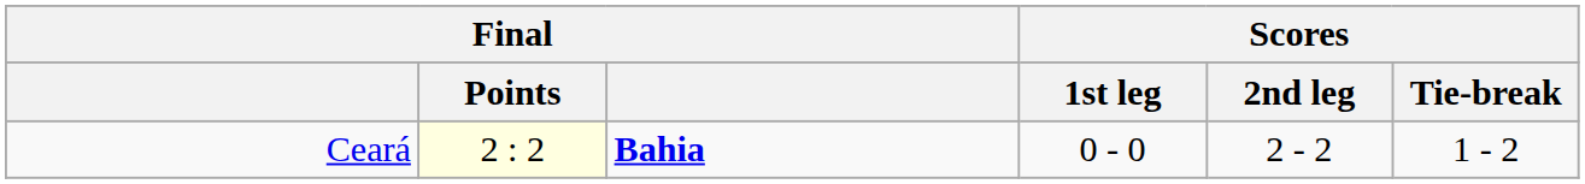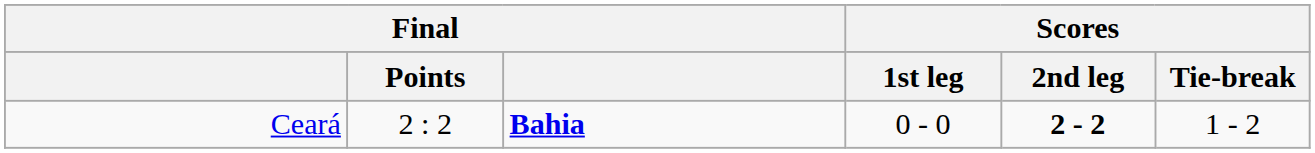Ceará | Final / Points: lightyellow background -> no background
Ceará | Scores / 2nd leg: normal -> bold
